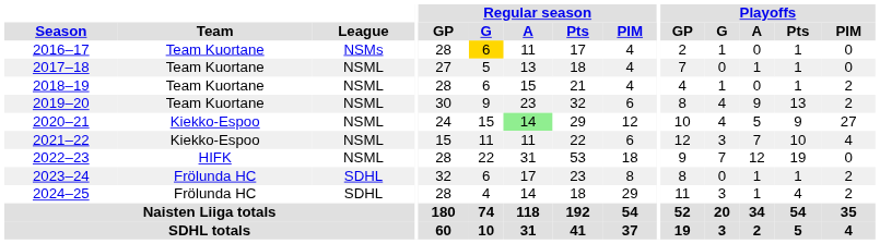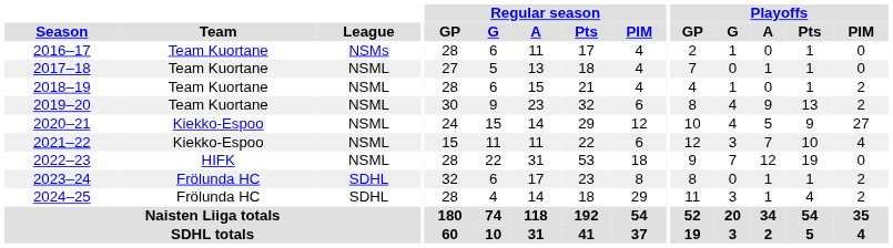2016–17 | Regular season / G: gold background -> no background
2020–21 | Regular season / A: lightgreen background -> no background
